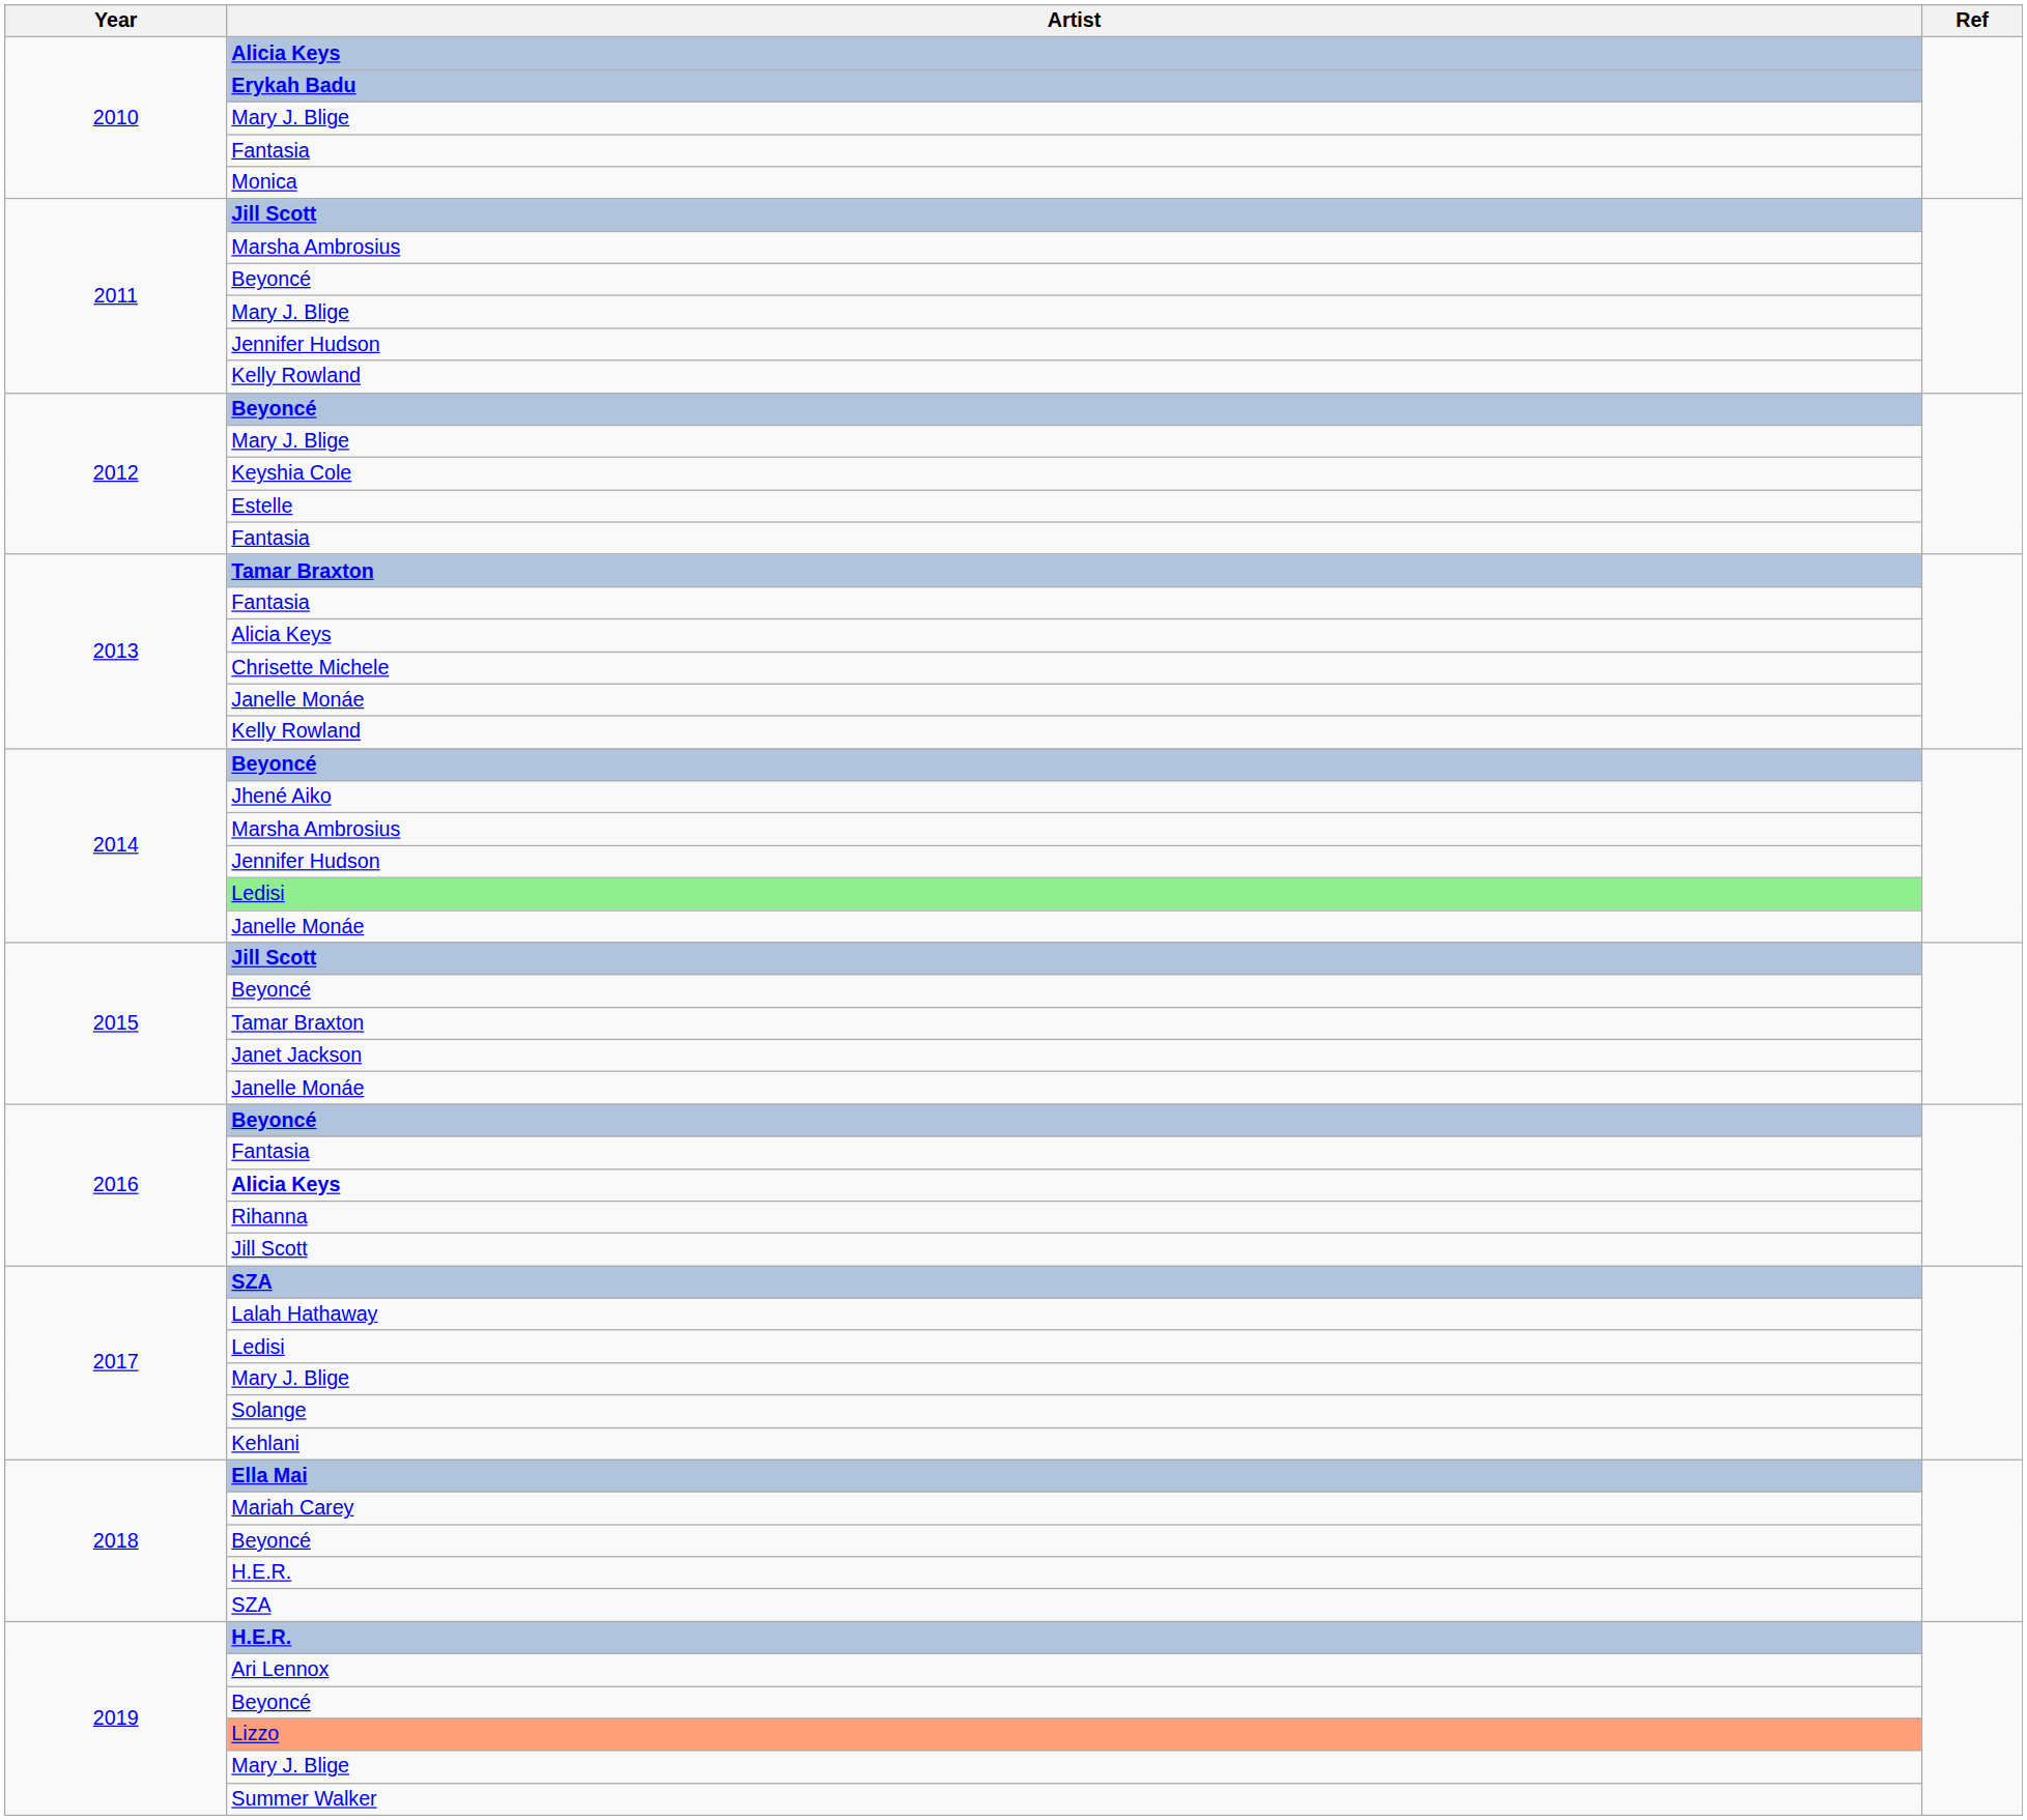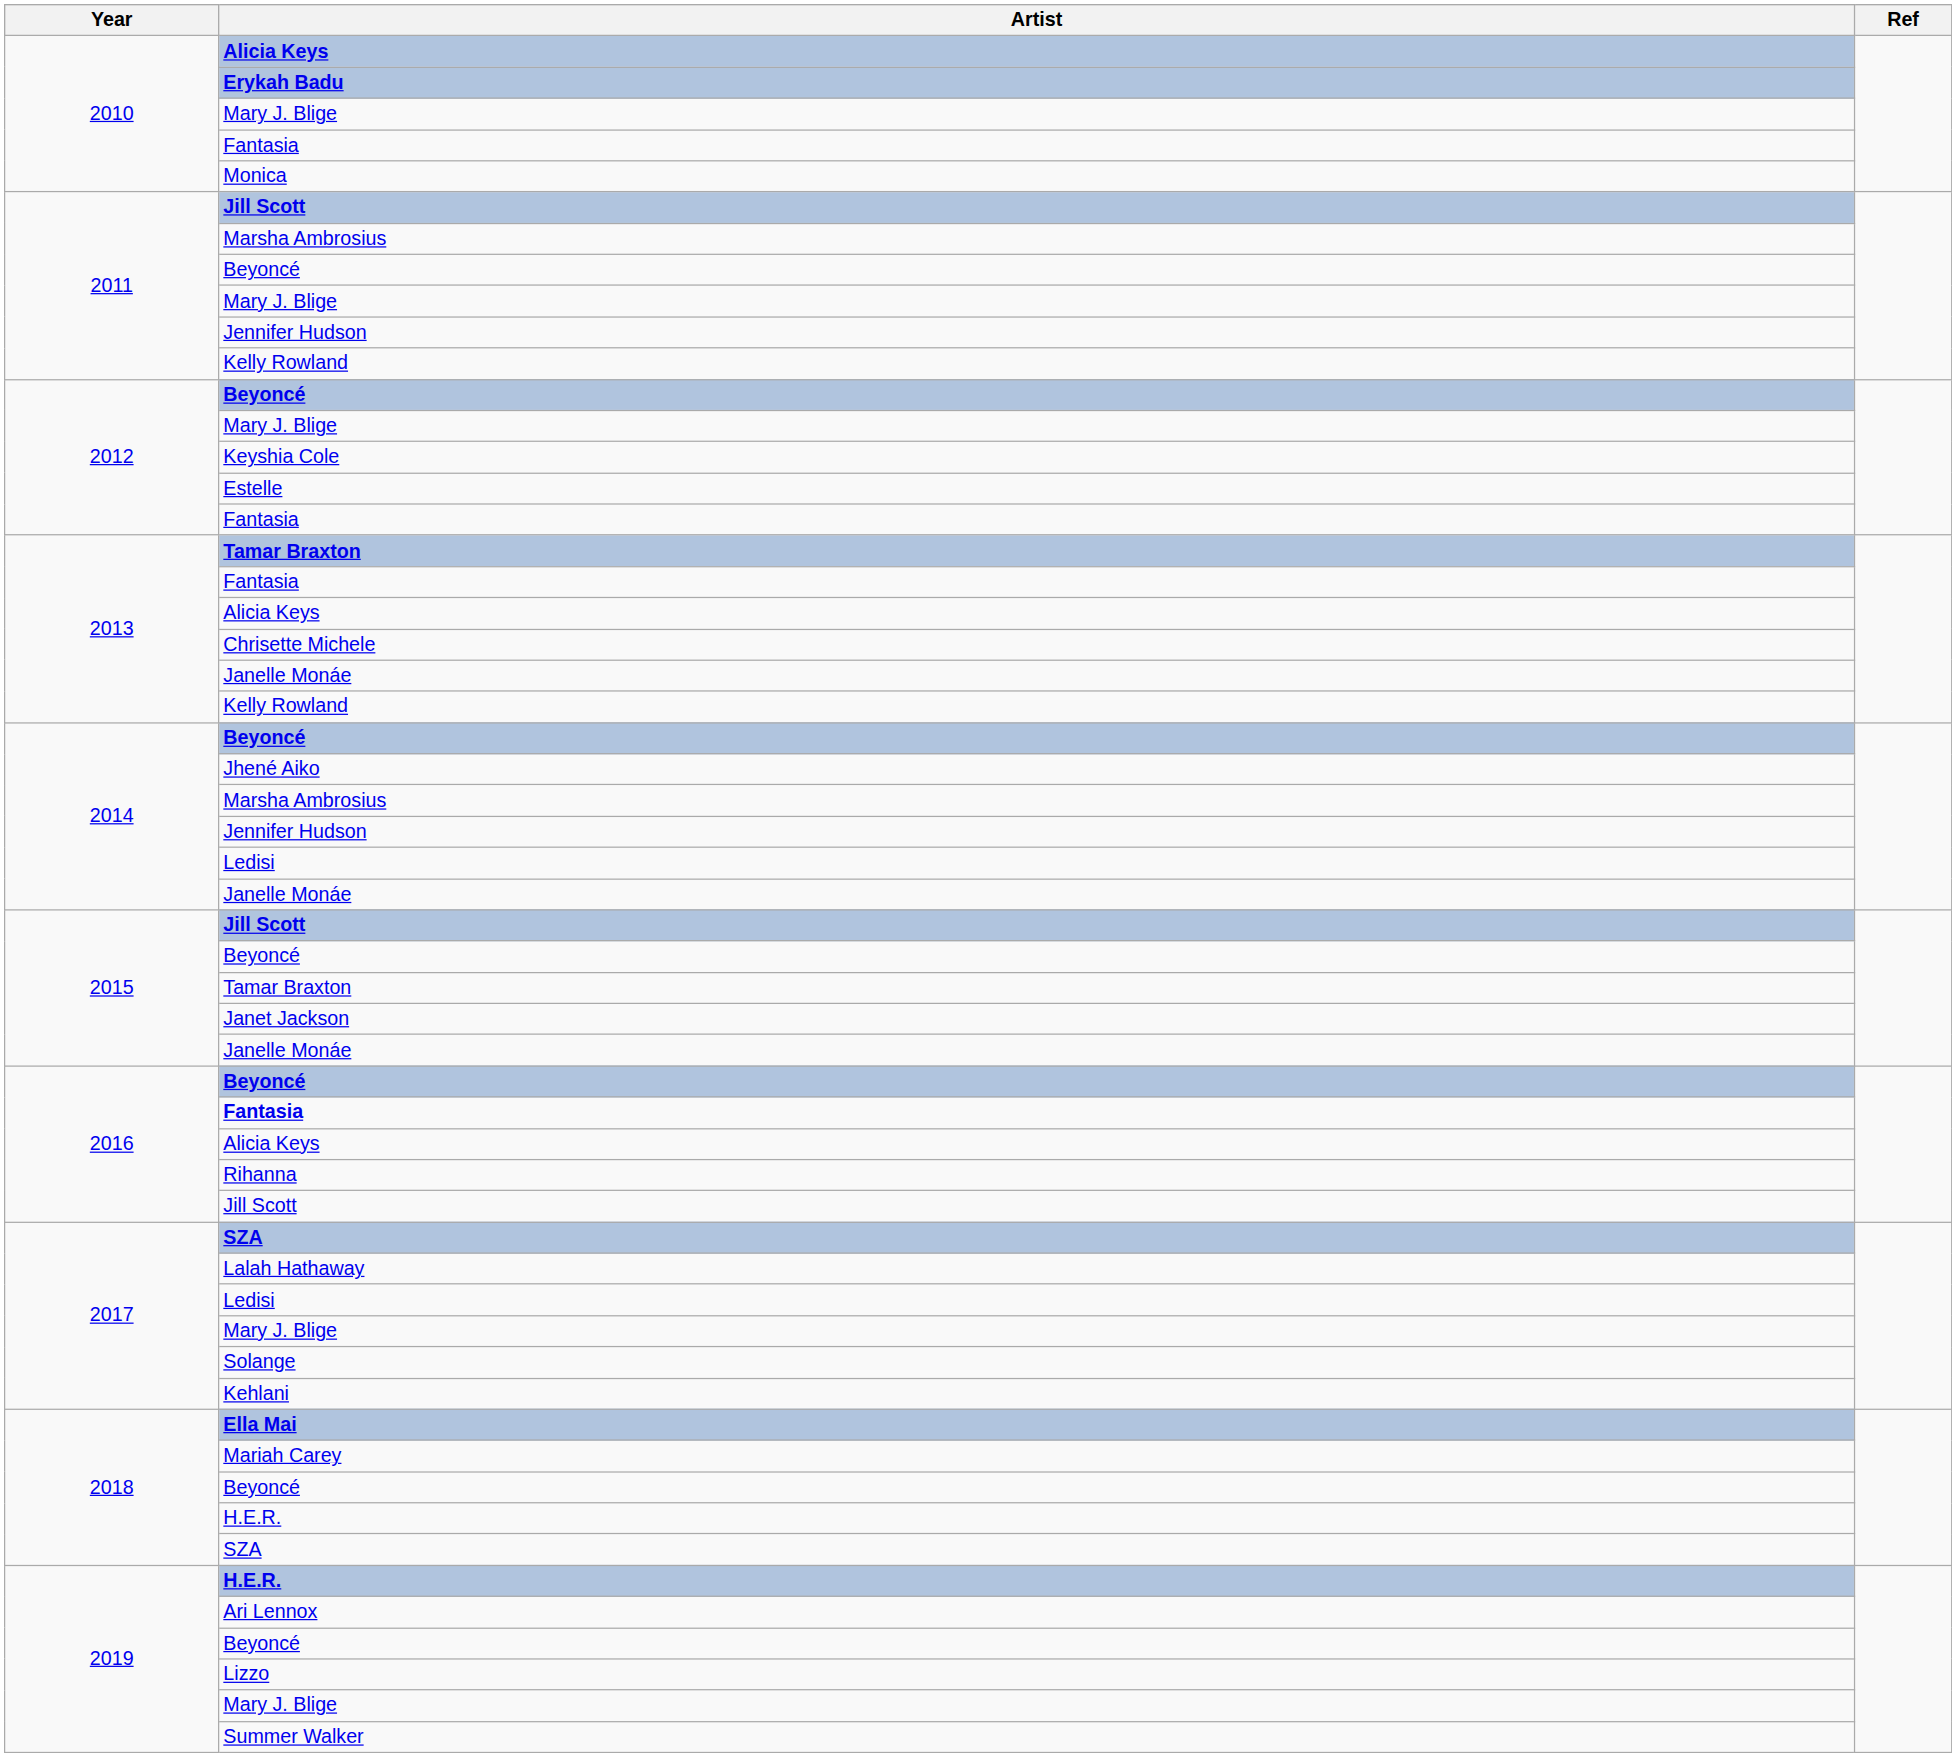2014 / Ledisi | Artist: lightgreen background -> no background
2016 / Fantasia | Artist: normal -> bold
2016 / Alicia Keys | Artist: bold -> normal
Lizzo | Artist: lightsalmon background -> no background
